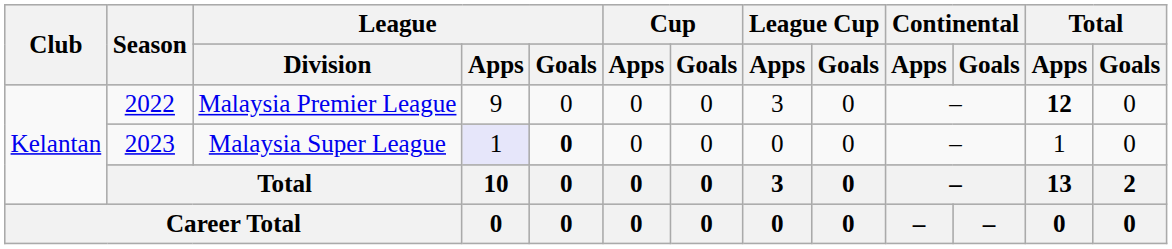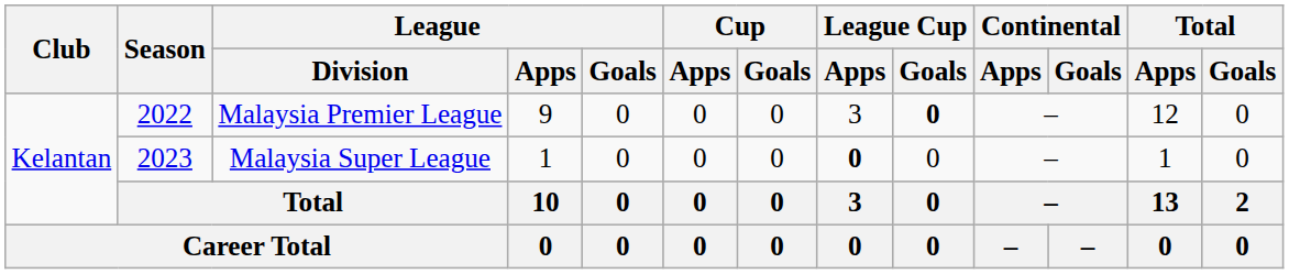Malaysia Premier League | League Cup / Goals: normal -> bold
Malaysia Premier League | Total / Apps: bold -> normal
Malaysia Super League | League / Apps: lavender background -> no background
Malaysia Super League | League / Goals: bold -> normal
Malaysia Super League | League Cup / Apps: normal -> bold
